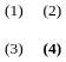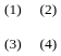(3) | column 2: bold -> normal
